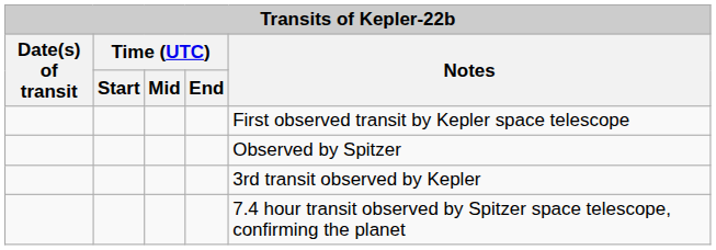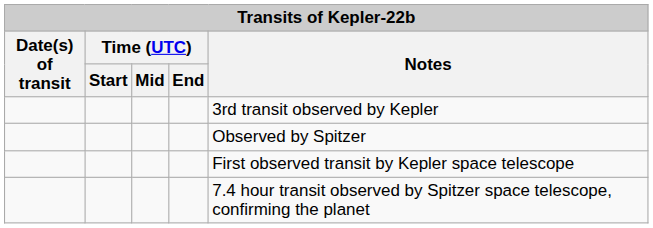row 4 | Notes: First observed transit by Kepler space telescope -> 3rd transit observed by Kepler
row 6 | Notes: 3rd transit observed by Kepler -> First observed transit by Kepler space telescope
